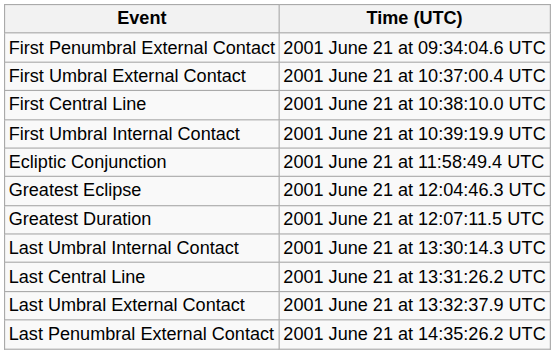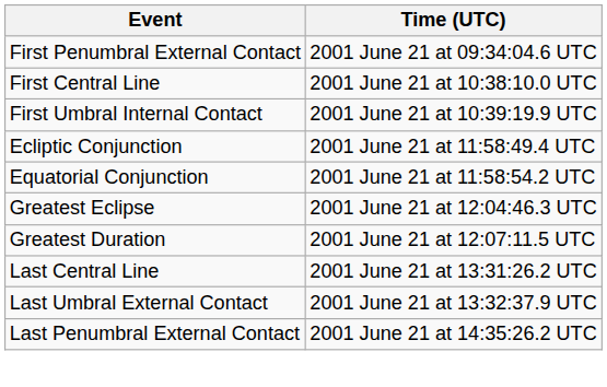- row: First Umbral External Contact | 2001 June 21 at 10:37:00.4 UTC
+ row: Equatorial Conjunction | 2001 June 21 at 11:58:54.2 UTC
- row: Last Umbral Internal Contact | 2001 June 21 at 13:30:14.3 UTC
